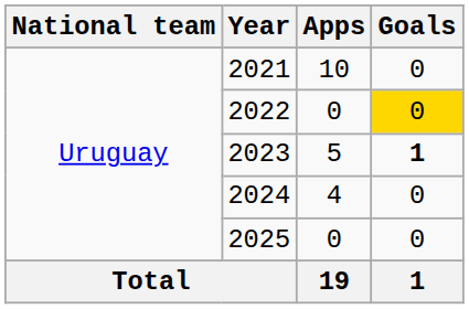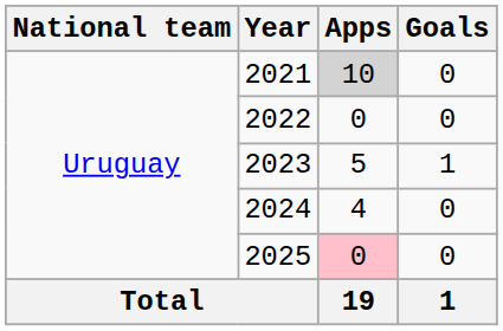2021 | Apps: no background -> lightgrey background
2022 | Goals: gold background -> no background
2023 | Goals: bold -> normal
2025 | Apps: no background -> pink background
